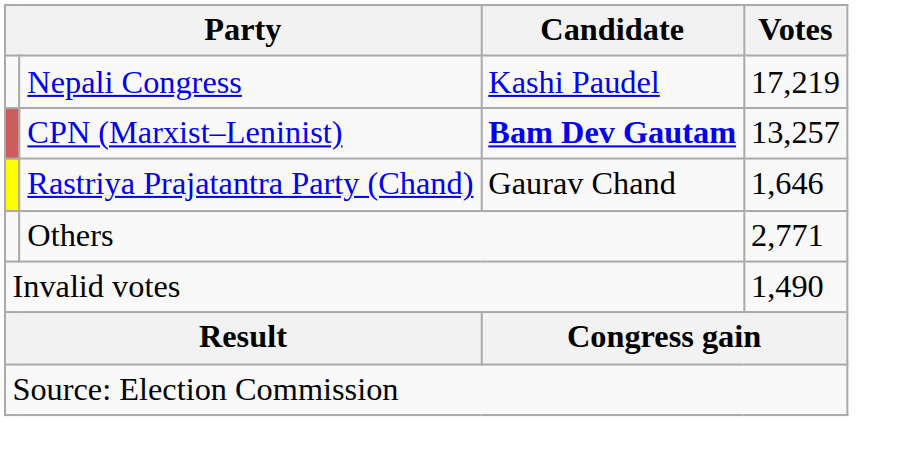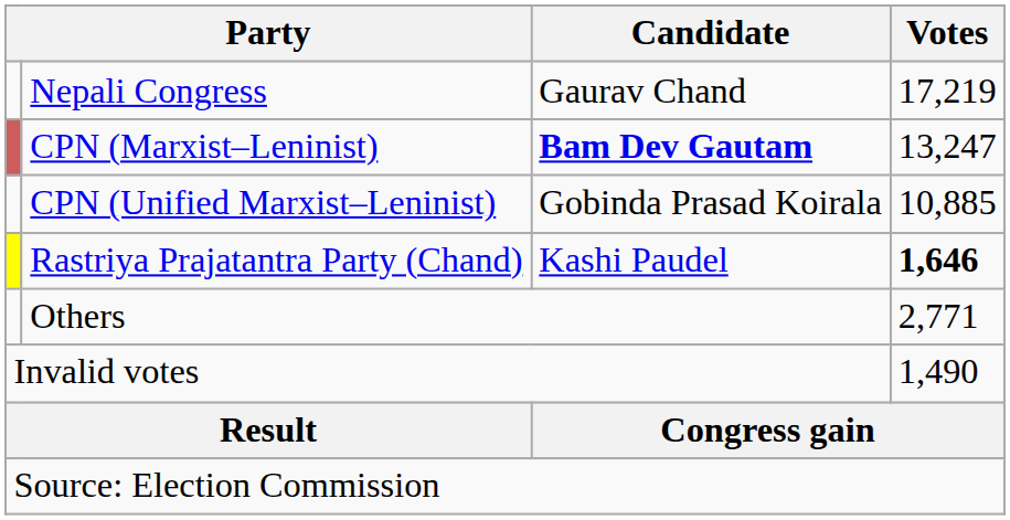Nepali Congress | Candidate: Kashi Paudel -> Gaurav Chand
CPN (Marxist–Leninist) | Votes: 13,257 -> 13,247
+ row: CPN (Unified Marxist–Leninist) | Gobinda Prasad Koirala | 10,885
Rastriya Prajatantra Party (Chand) | Candidate: Gaurav Chand -> Kashi Paudel
Rastriya Prajatantra Party (Chand) | Votes: normal -> bold
